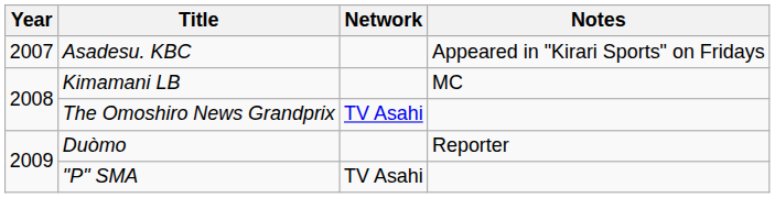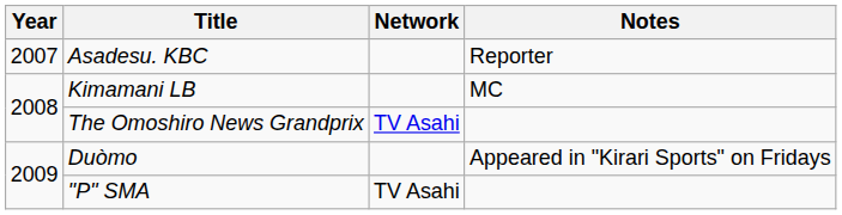Asadesu. KBC | Notes: Appeared in "Kirari Sports" on Fridays -> Reporter
Duòmo | Notes: Reporter -> Appeared in "Kirari Sports" on Fridays
